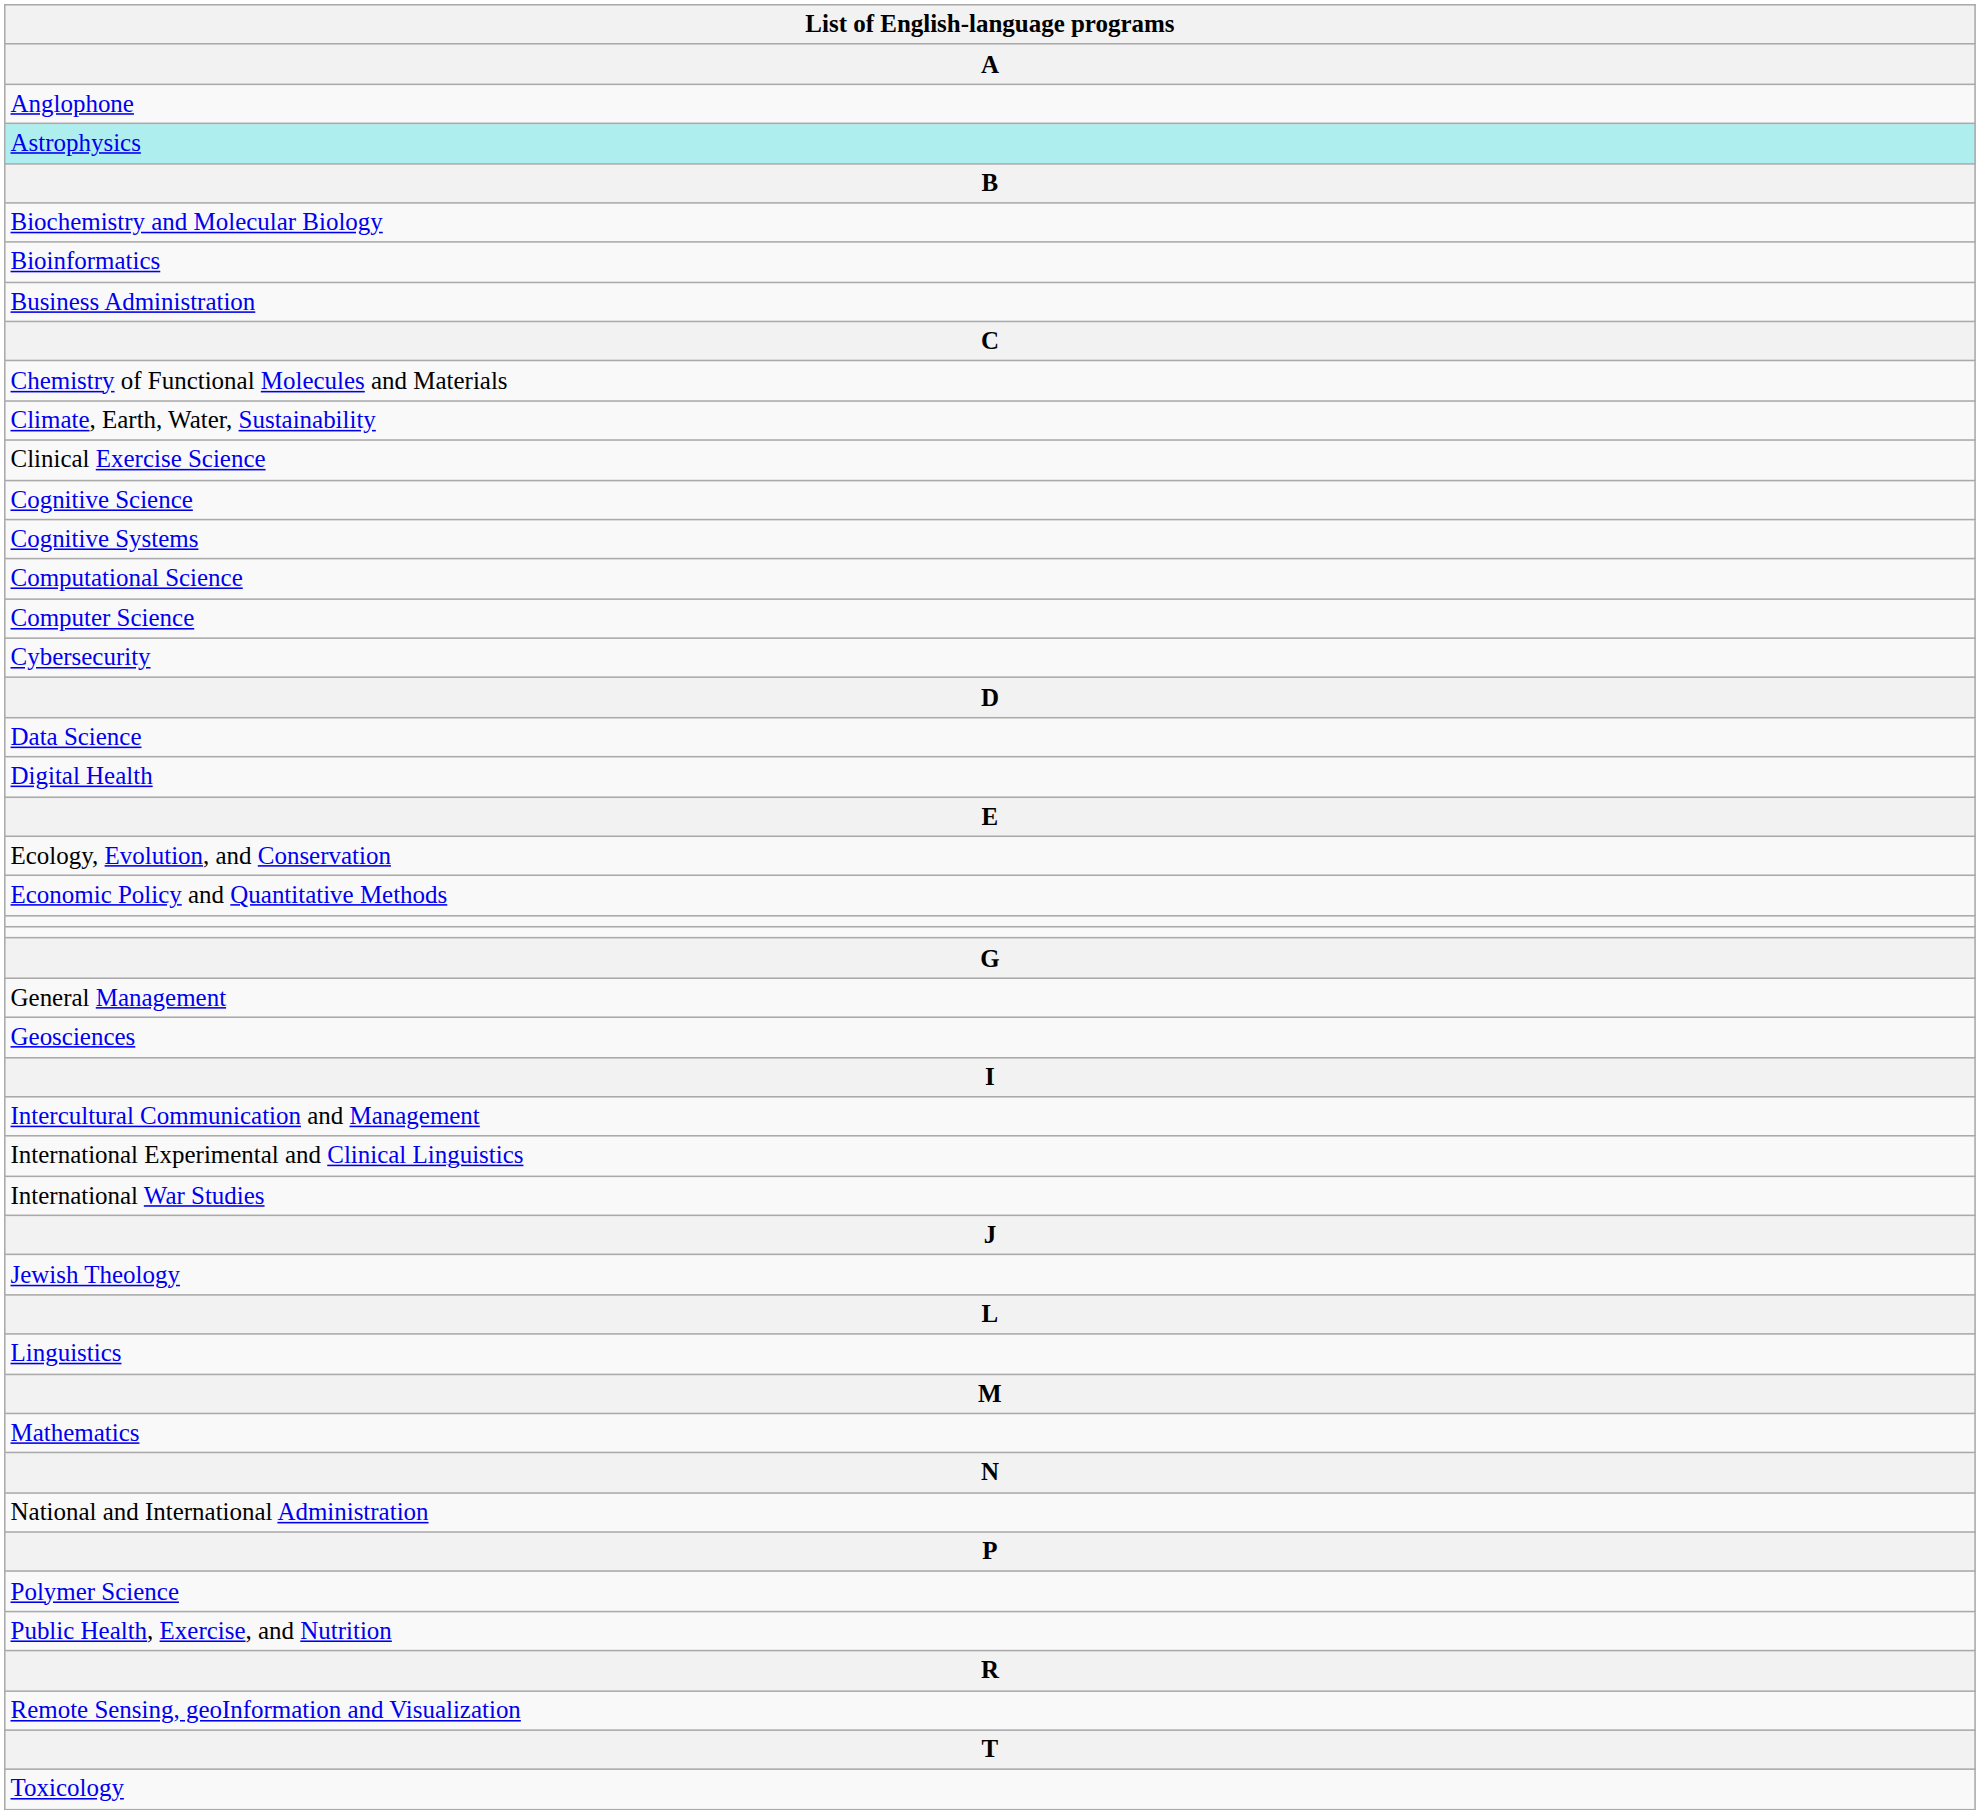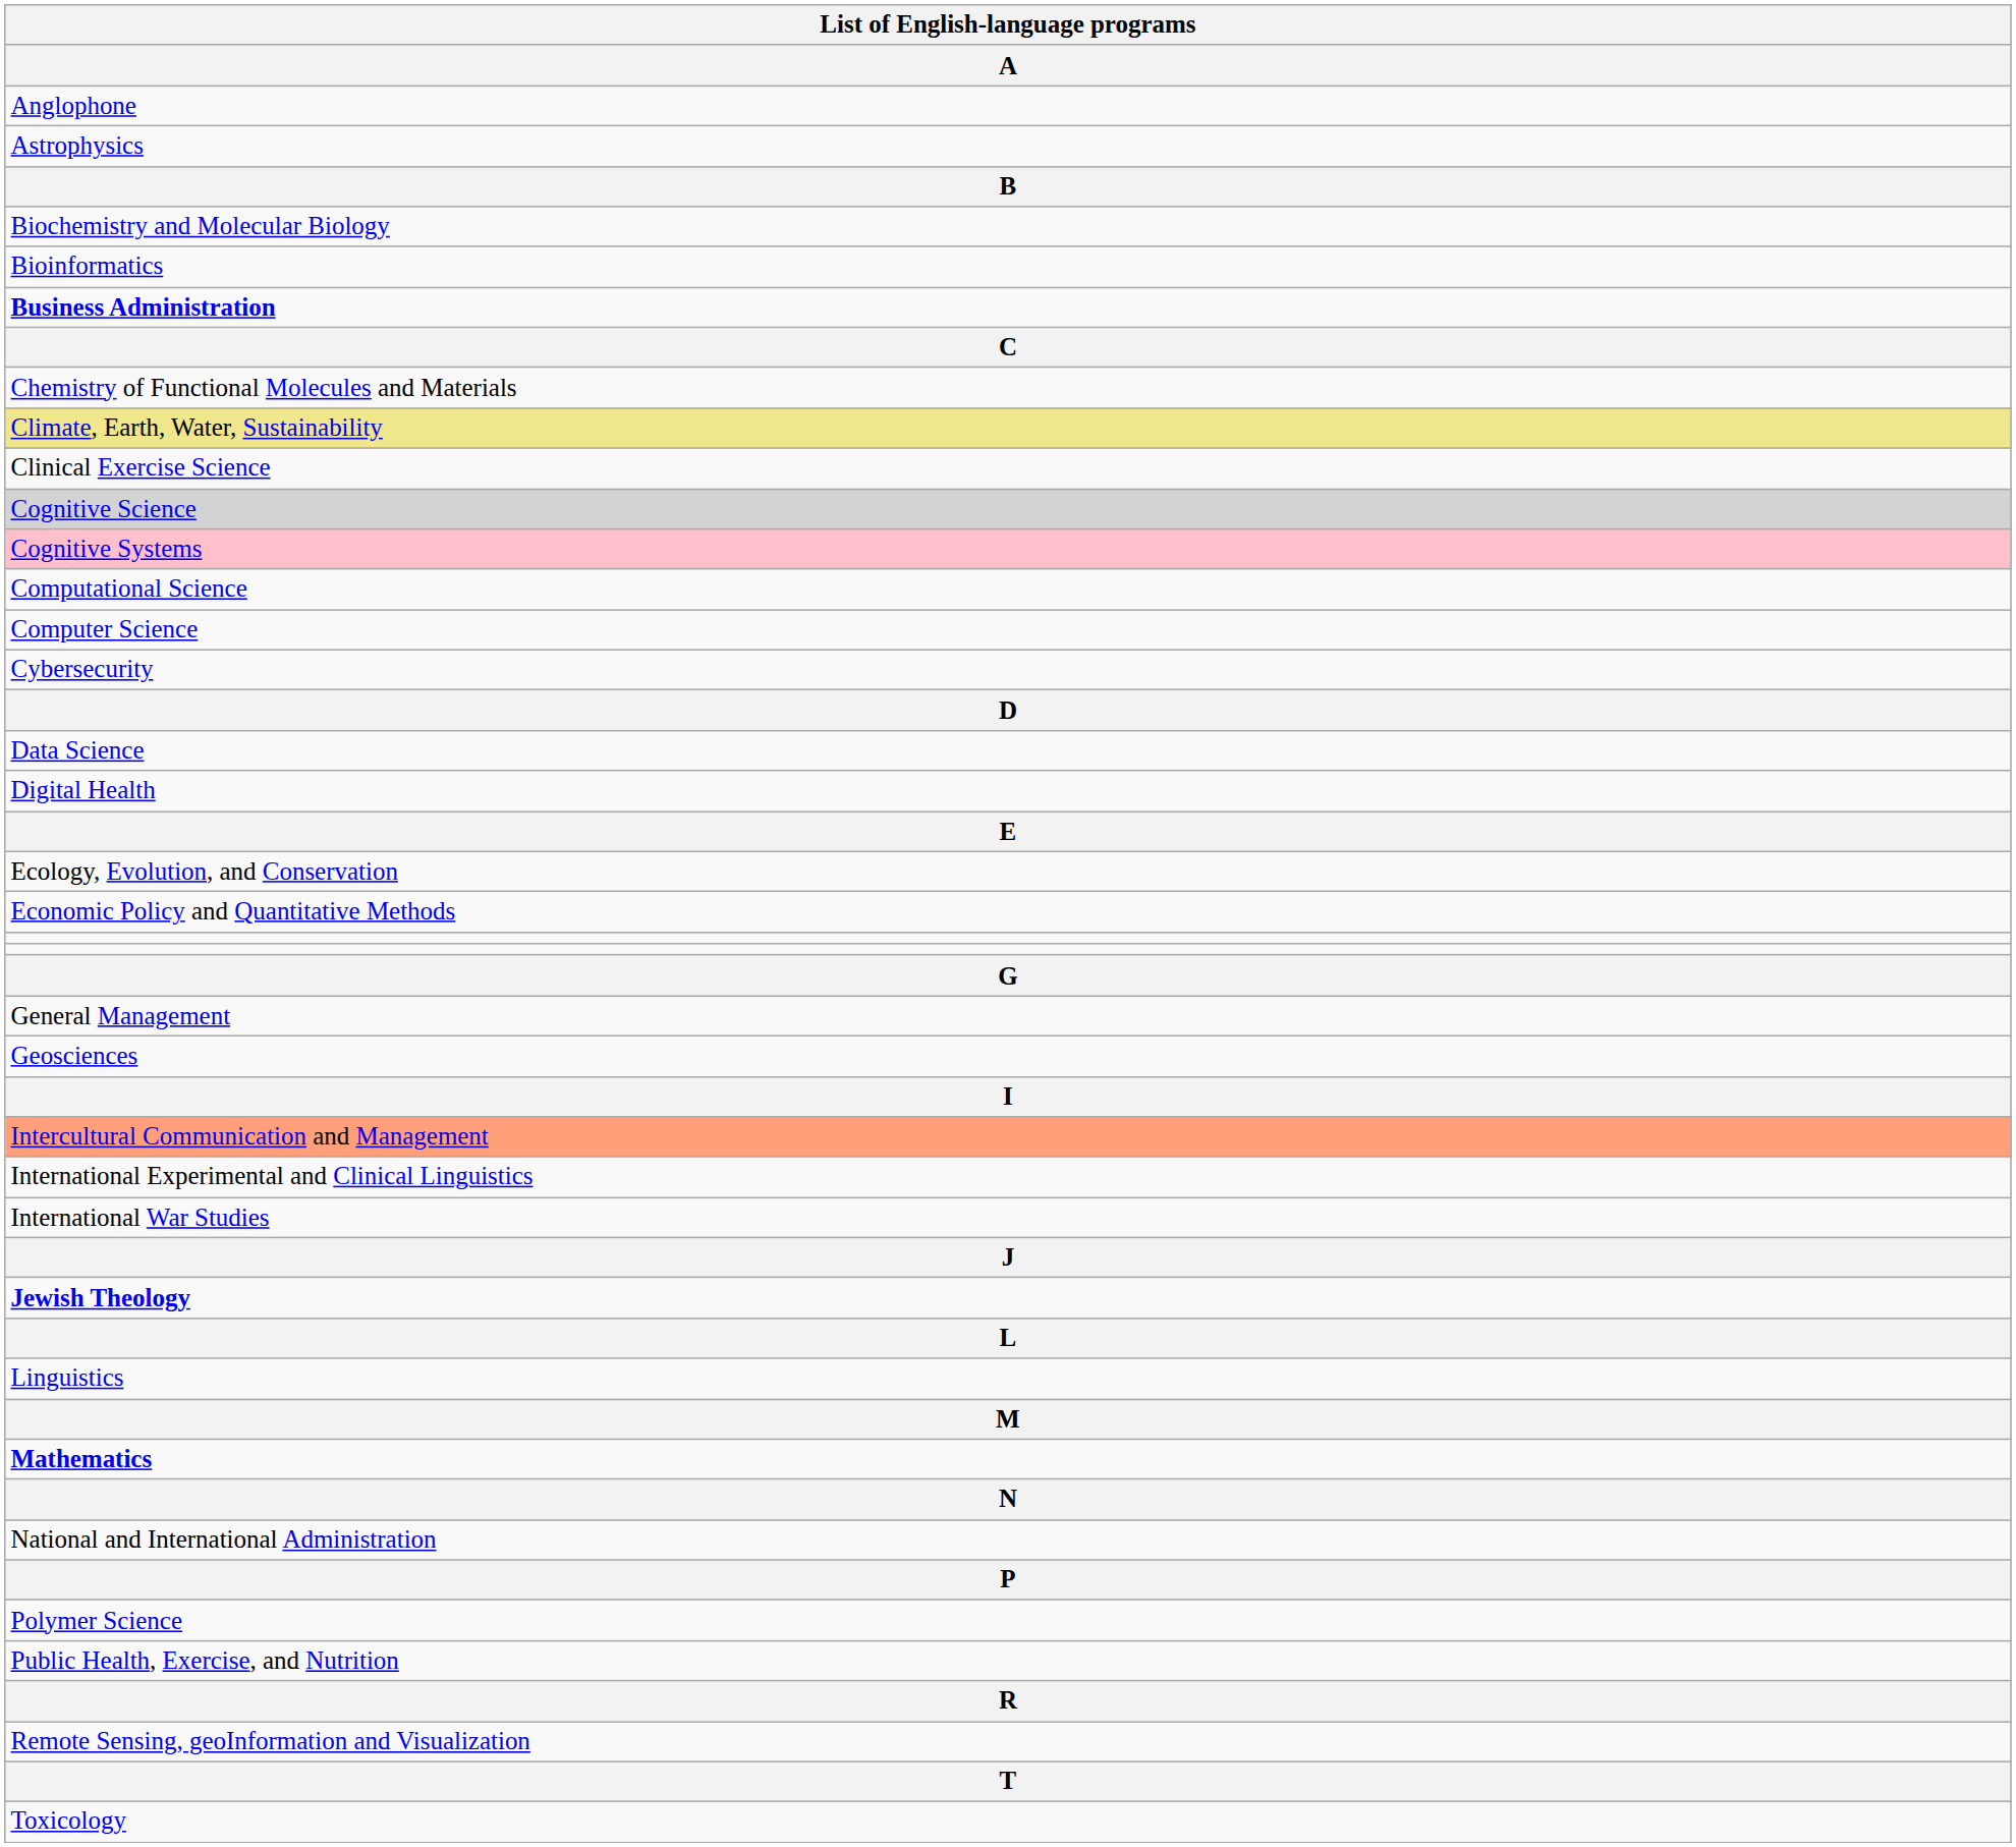row 4 | column 1: paleturquoise background -> no background
row 8 | column 1: normal -> bold
row 11 | column 1: no background -> khaki background
row 13 | column 1: no background -> lightgrey background
row 14 | column 1: no background -> pink background
row 30 | column 1: no background -> lightsalmon background
row 34 | column 1: normal -> bold
row 38 | column 1: normal -> bold
